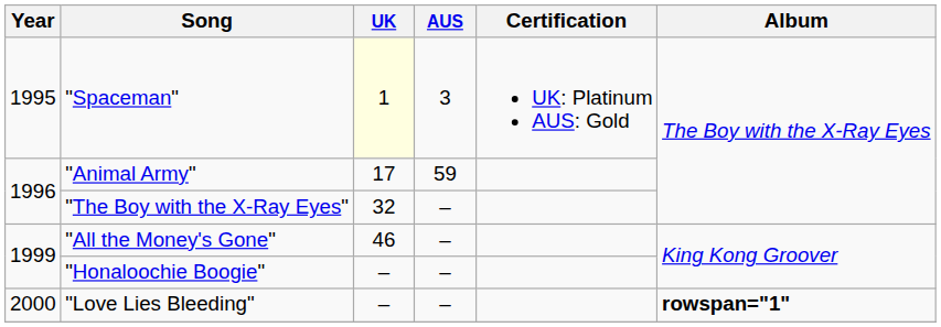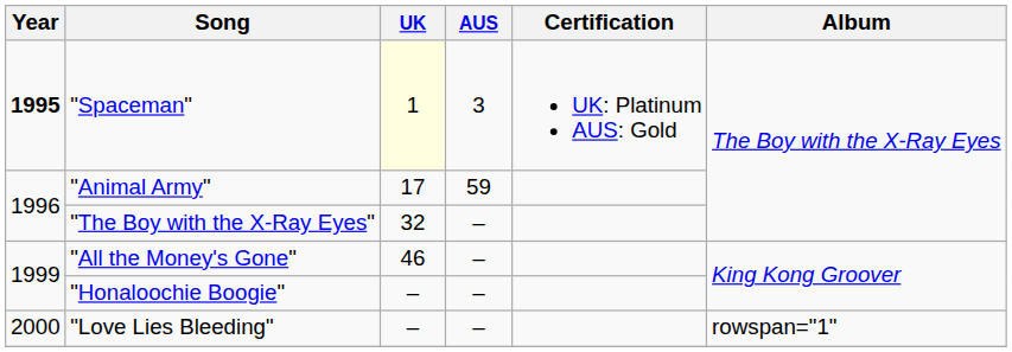"Spaceman" | Year: normal -> bold
"Love Lies Bleeding" | Album: bold -> normal
